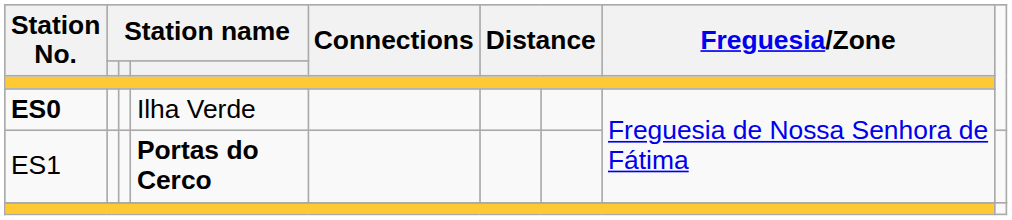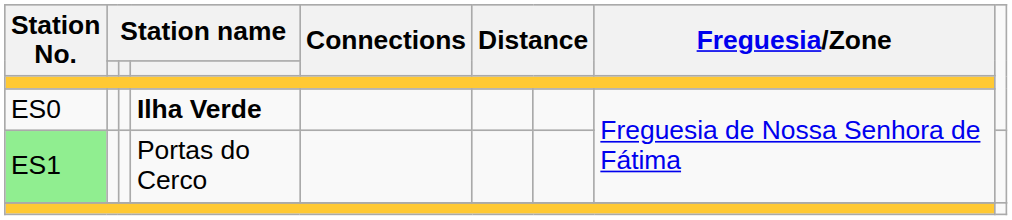ES0 | Station No.: bold -> normal
ES0 | column 4: normal -> bold
ES1 | Station No.: no background -> lightgreen background
ES1 | column 4: bold -> normal
